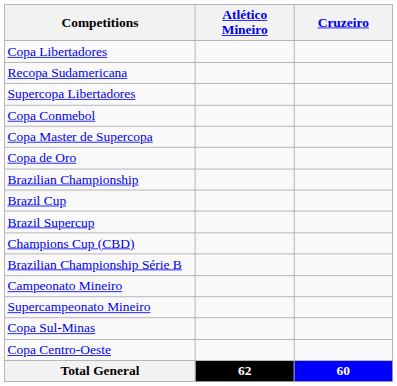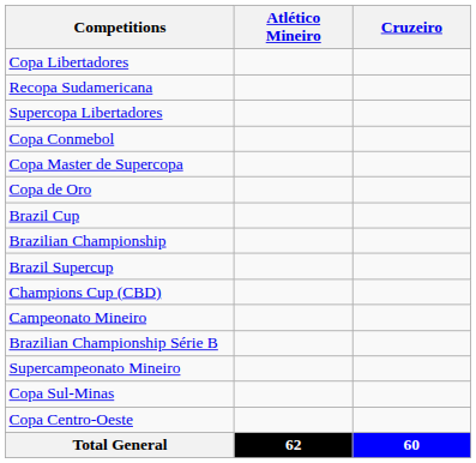rows swapped: Brazilian Championship <-> Brazil Cup
rows swapped: Brazilian Championship Série B <-> Campeonato Mineiro
